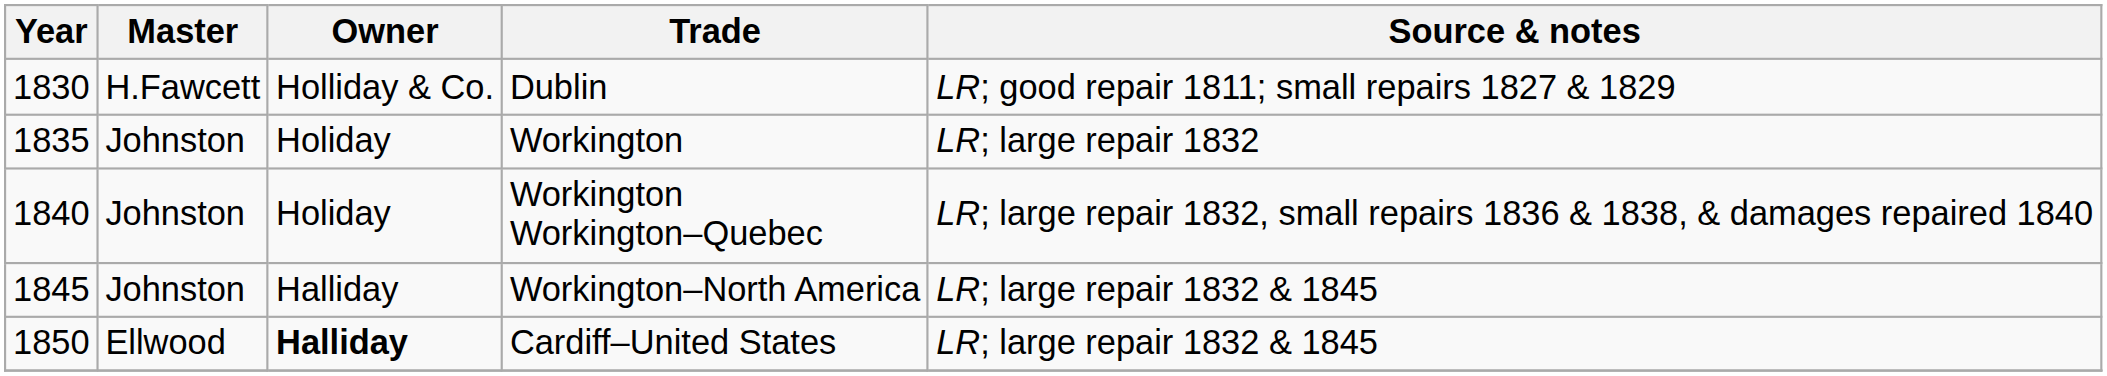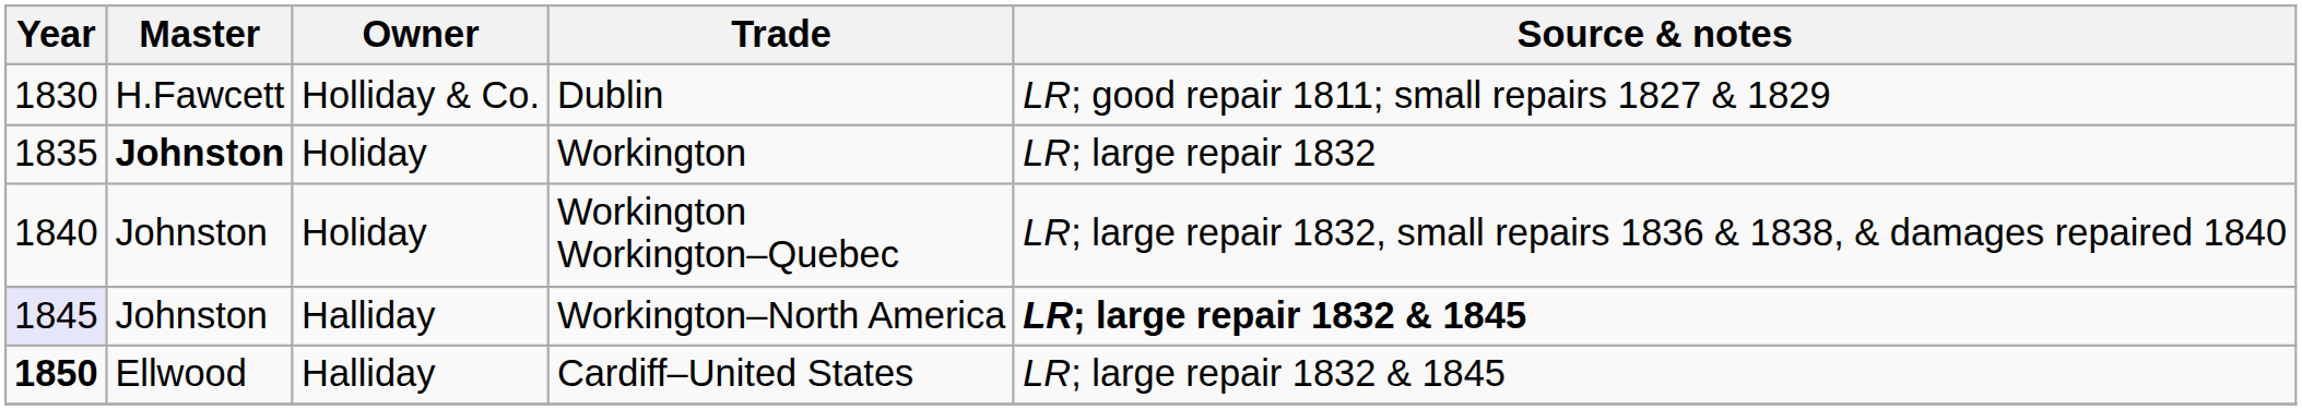Workington | Master: normal -> bold
Workington–North America | Year: no background -> lavender background
Workington–North America | Source & notes: normal -> bold
Cardiff–United States | Year: normal -> bold
Cardiff–United States | Owner: bold -> normal
